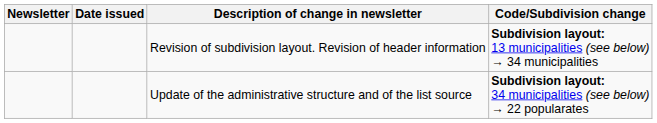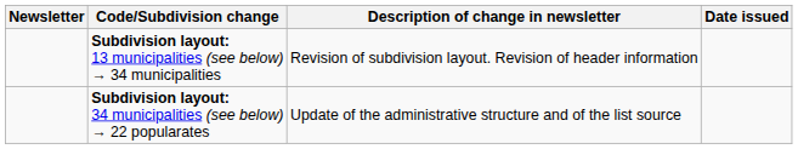columns swapped: Date issued <-> Code/Subdivision change
